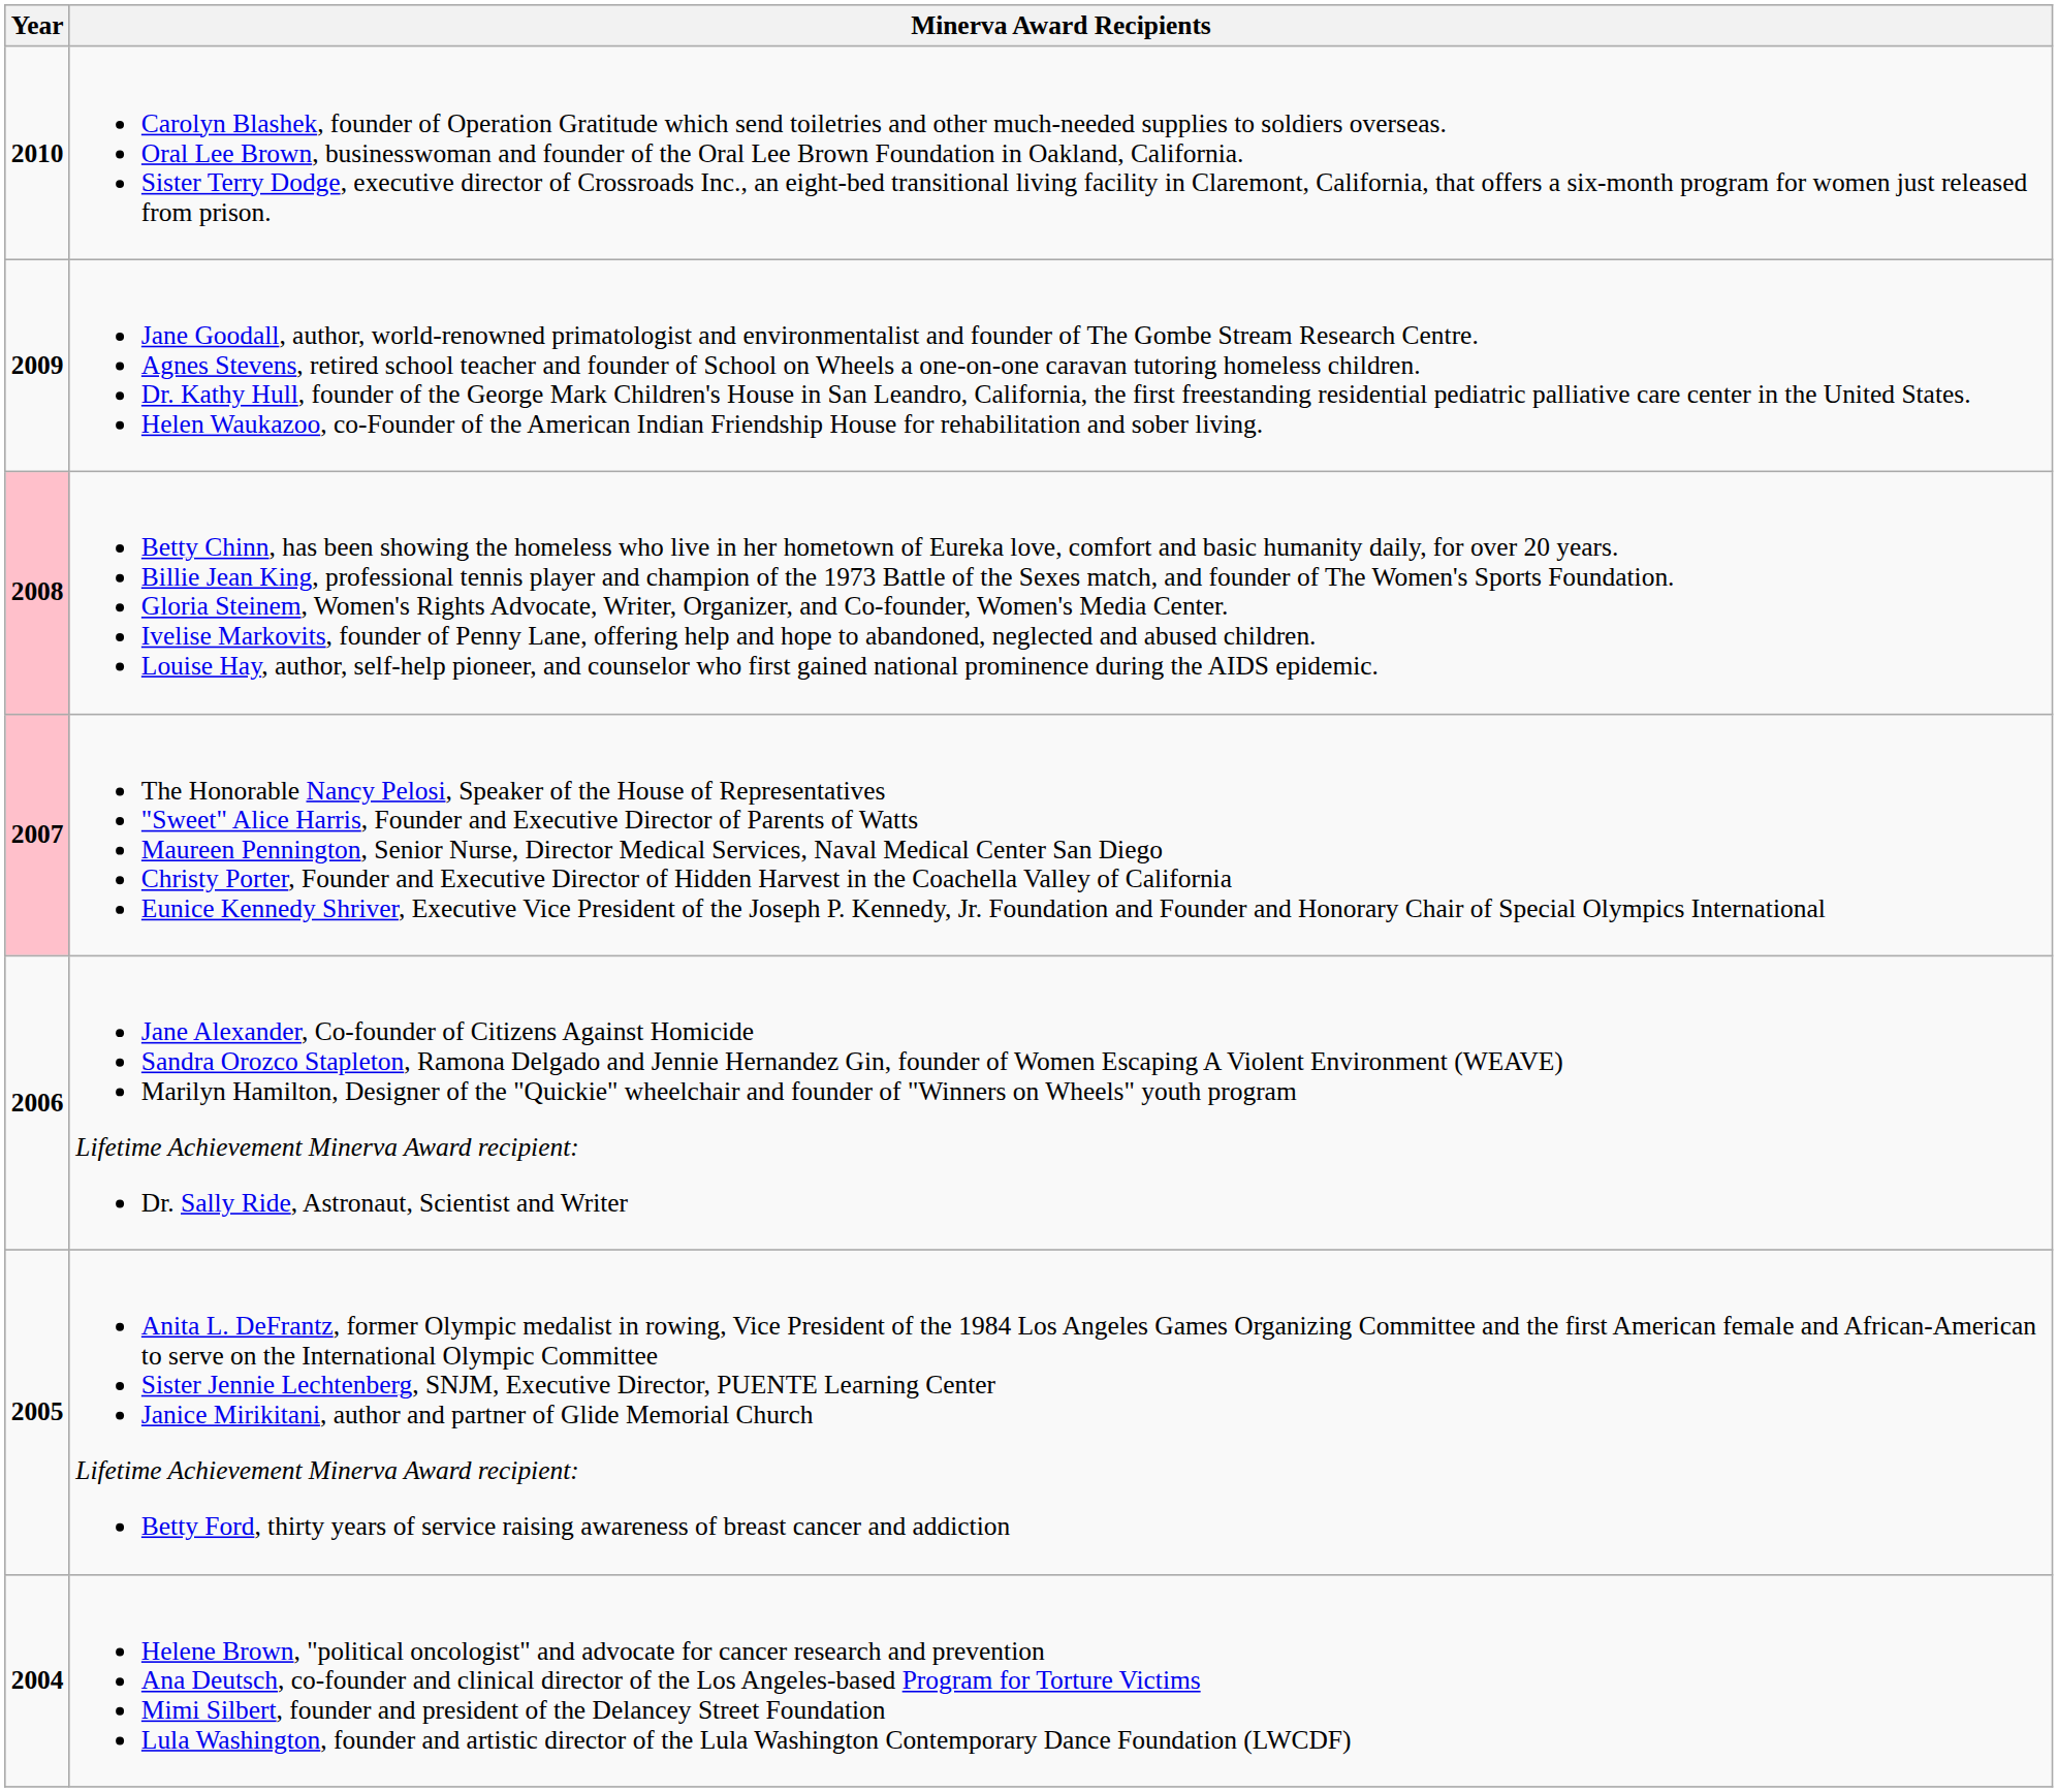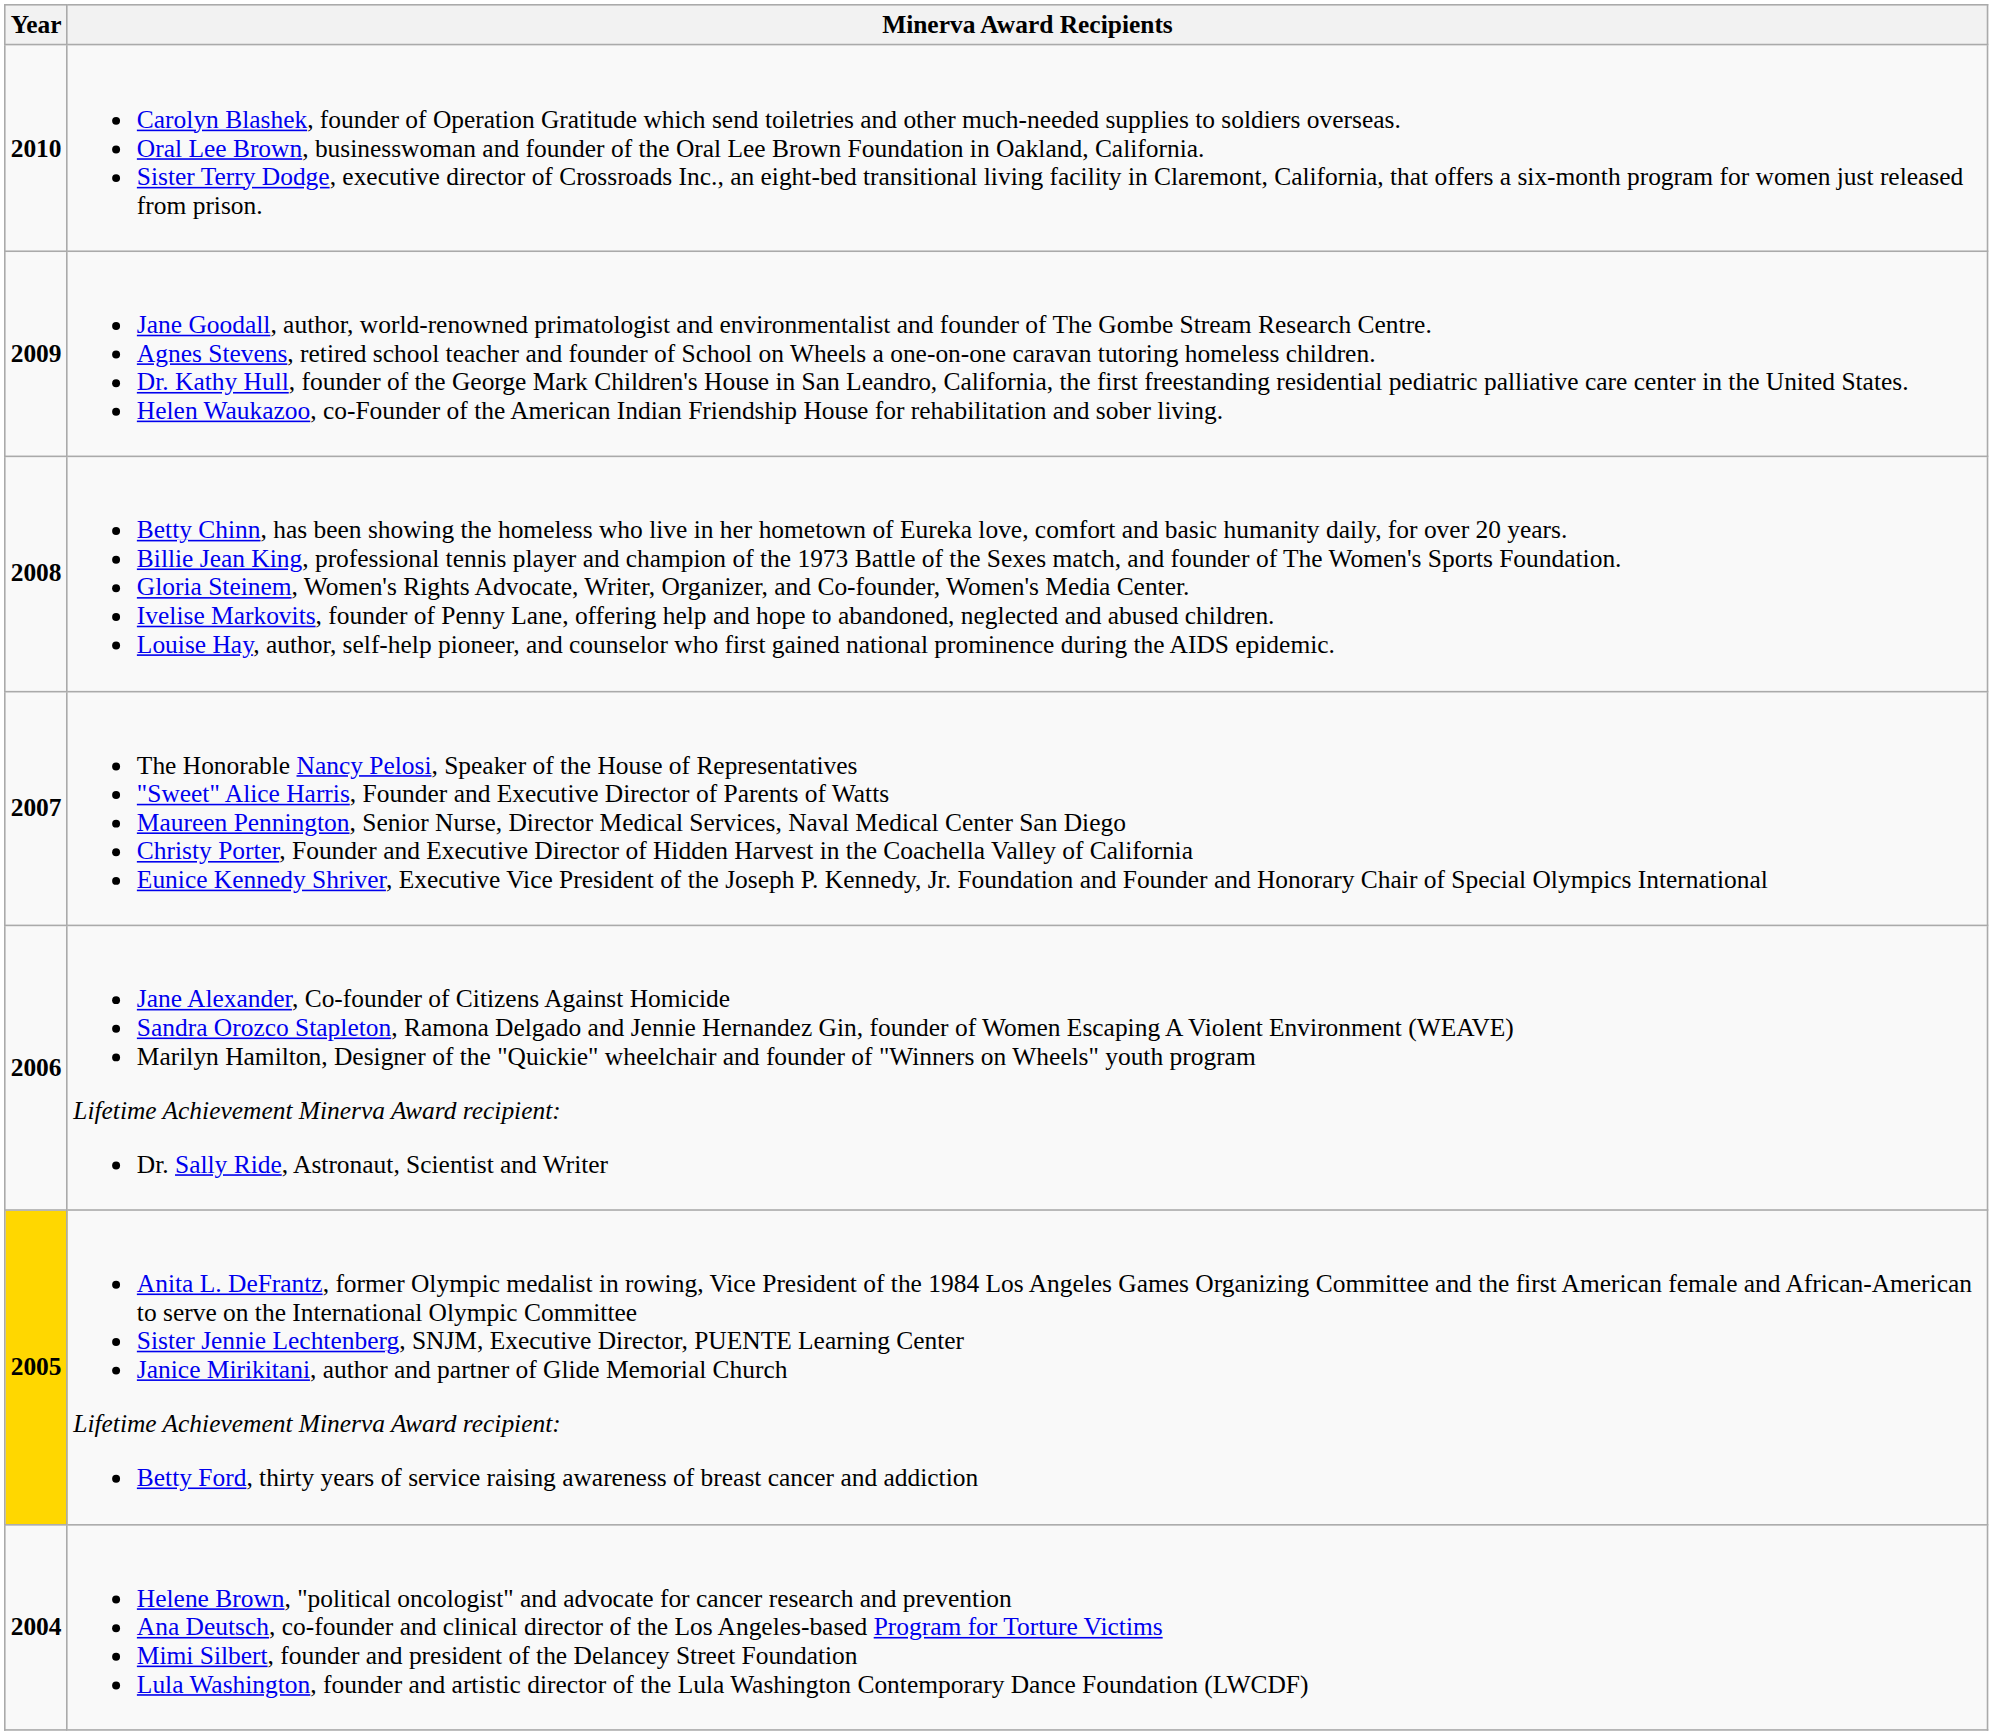row 4 | Year: pink background -> no background
row 5 | Year: pink background -> no background
row 7 | Year: no background -> gold background
